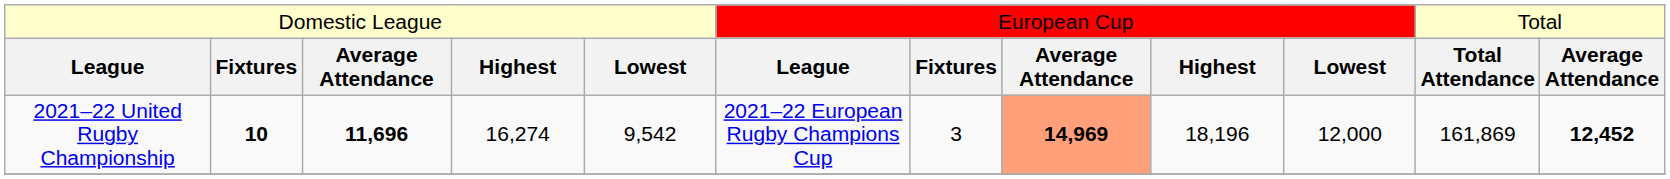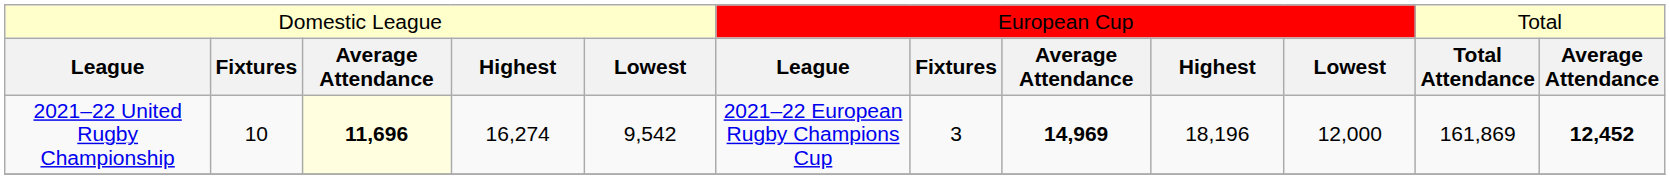2021–22 United Rugby Championship | column 2: bold -> normal
2021–22 United Rugby Championship | column 3: no background -> lightyellow background
2021–22 United Rugby Championship | column 8: lightsalmon background -> no background
